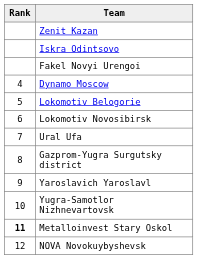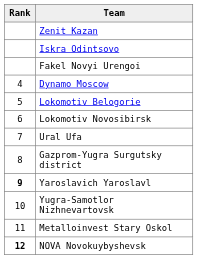Yaroslavich Yaroslavl | Rank: normal -> bold
Metalloinvest Stary Oskol | Rank: bold -> normal
NOVA Novokuybyshevsk | Rank: normal -> bold
